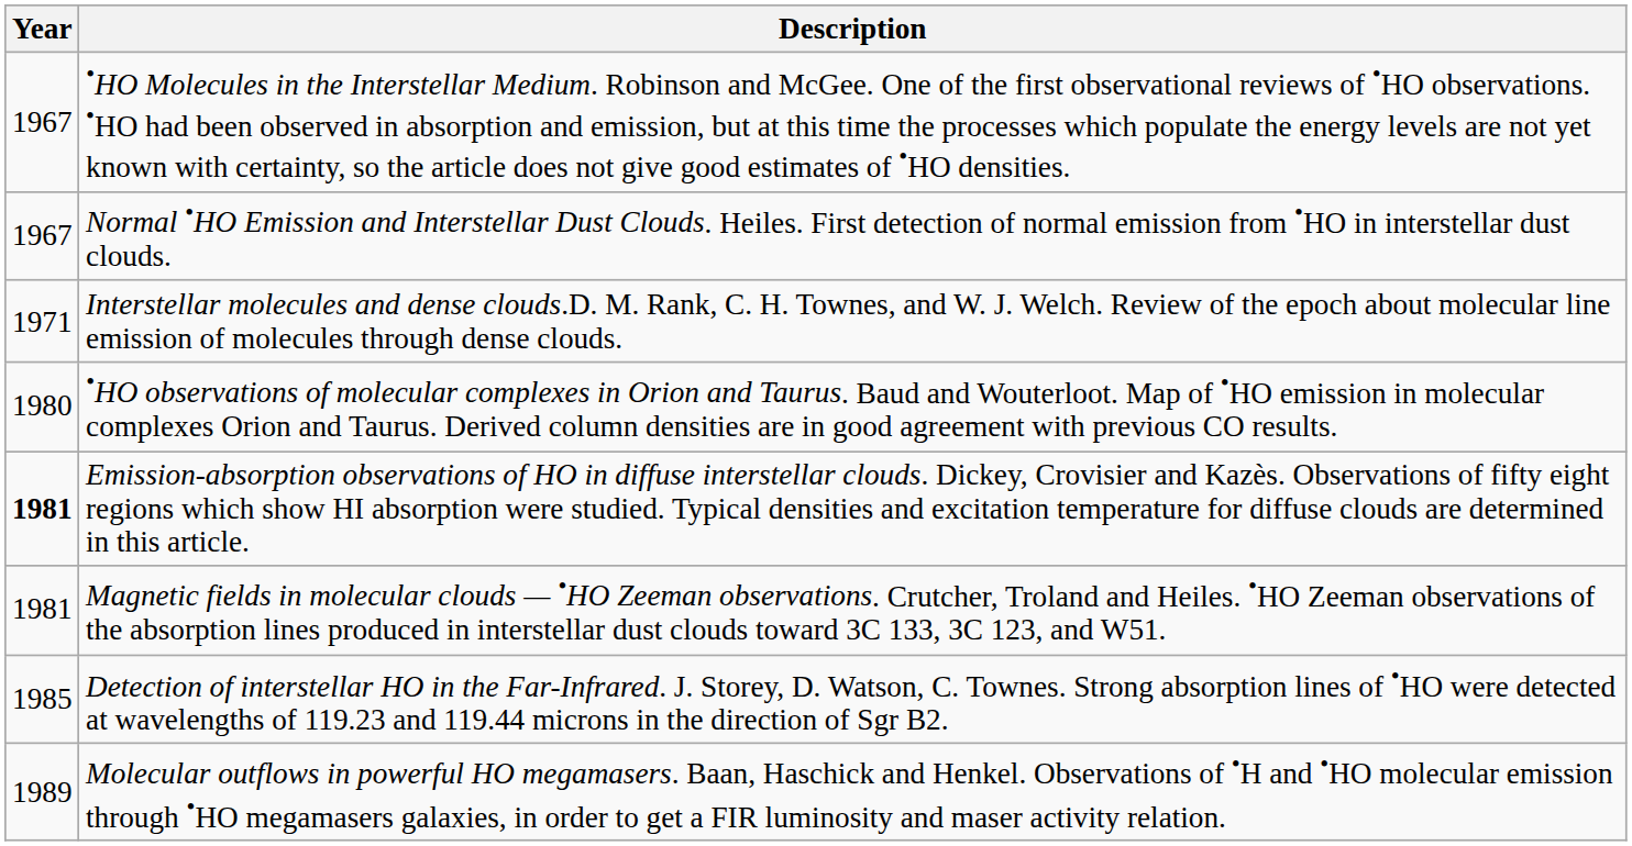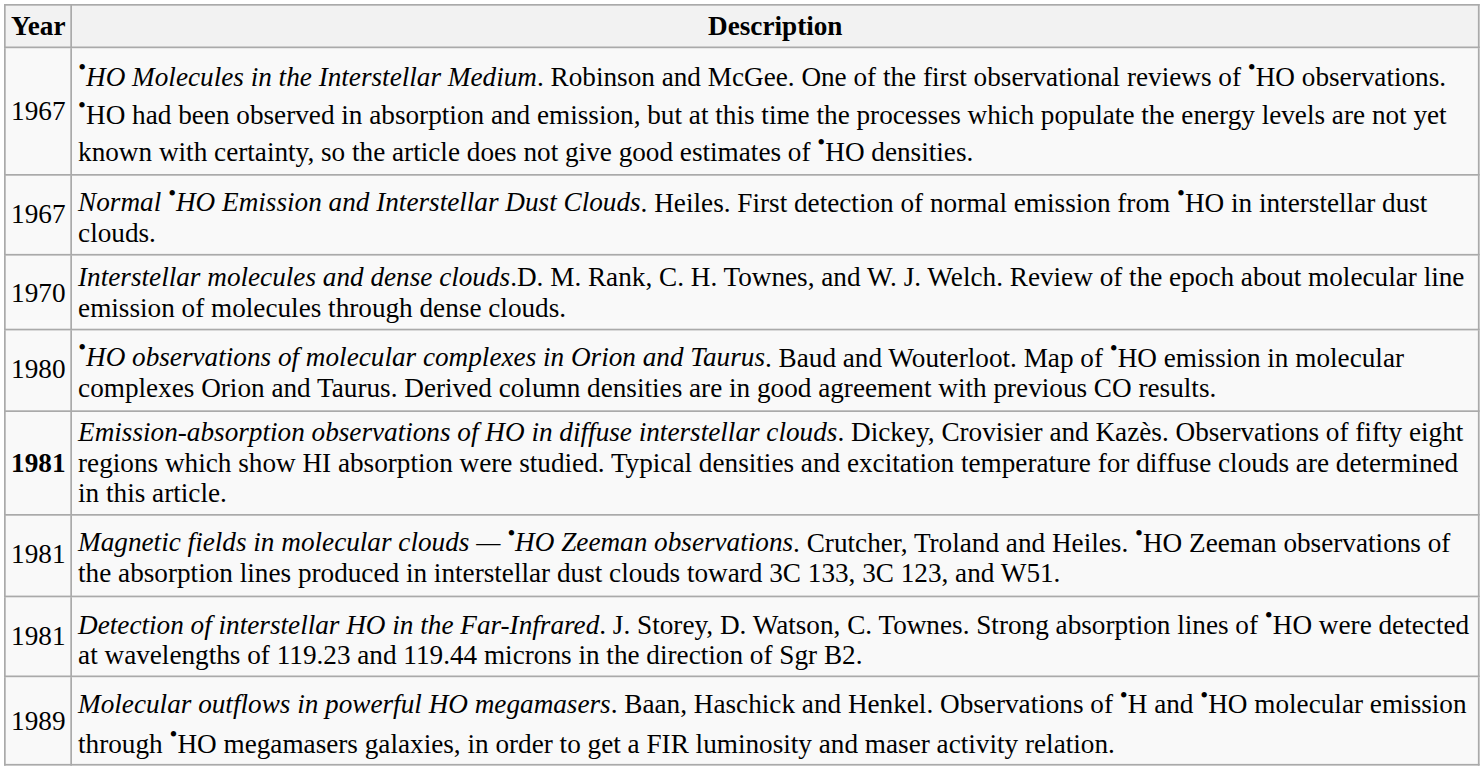row 4 | Year: 1971 -> 1970
row 8 | Year: 1985 -> 1981
